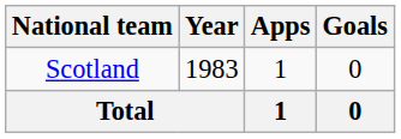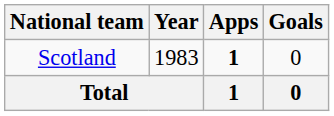Scotland | Apps: normal -> bold
